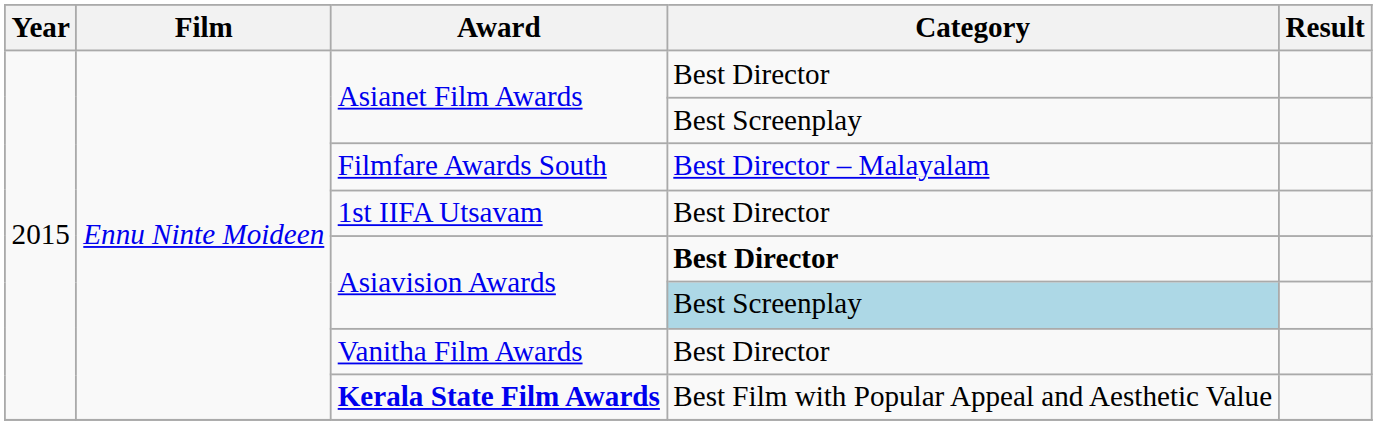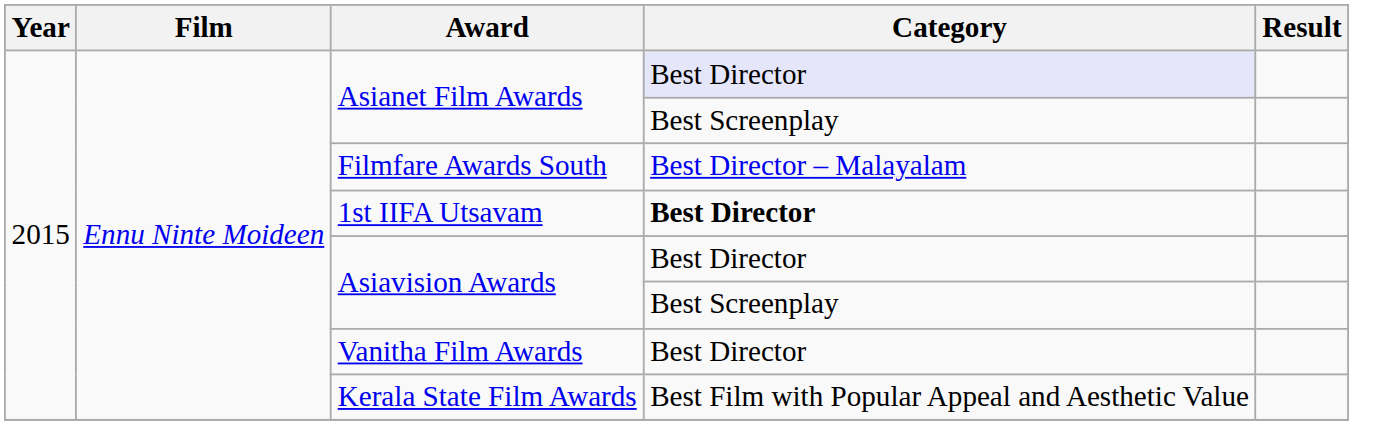Asianet Film Awards / Best Director | Category: no background -> lavender background
1st IIFA Utsavam | Category: normal -> bold
Asiavision Awards / Best Director | Category: bold -> normal
Asiavision Awards / Best Screenplay | Category: lightblue background -> no background
Kerala State Film Awards | Award: bold -> normal
